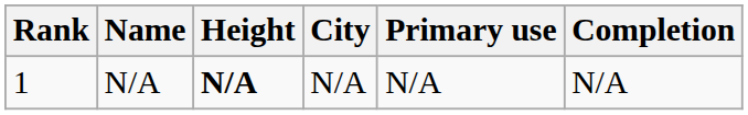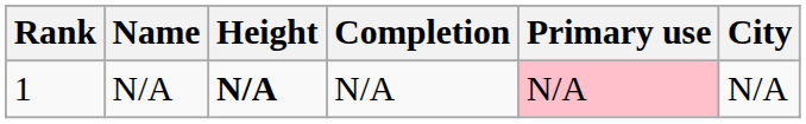columns swapped: City <-> Completion
row 2 | Primary use: no background -> pink background
